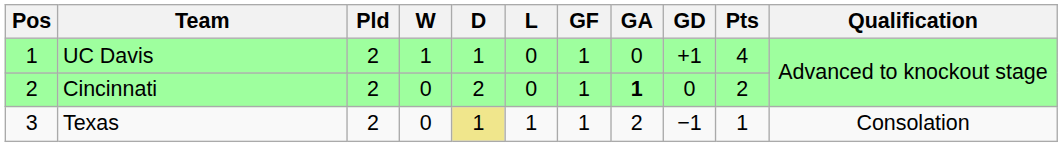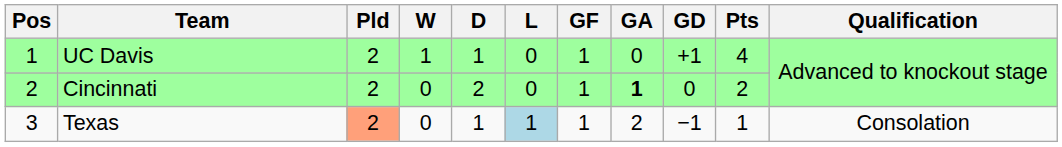Texas | Pld: no background -> lightsalmon background
Texas | D: khaki background -> no background
Texas | L: no background -> lightblue background
